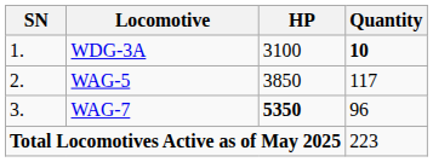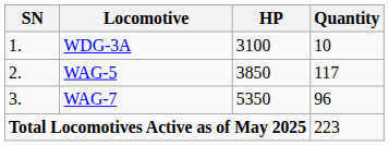WDG-3A | Quantity: bold -> normal
WAG-7 | HP: bold -> normal
